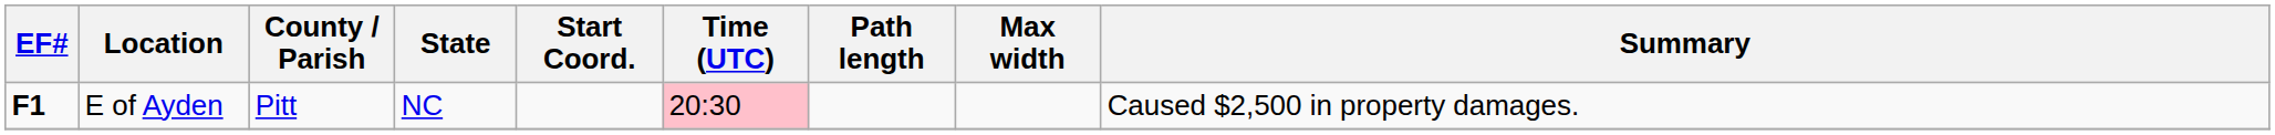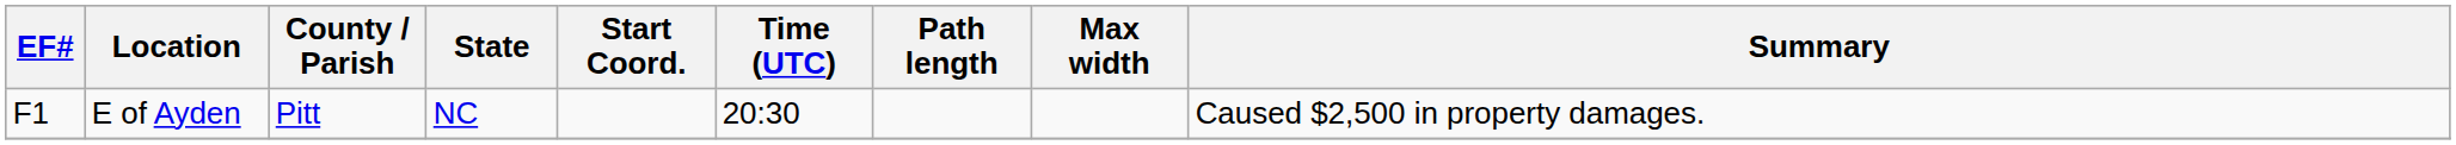E of Ayden | EF#: bold -> normal
E of Ayden | Time (UTC): pink background -> no background
